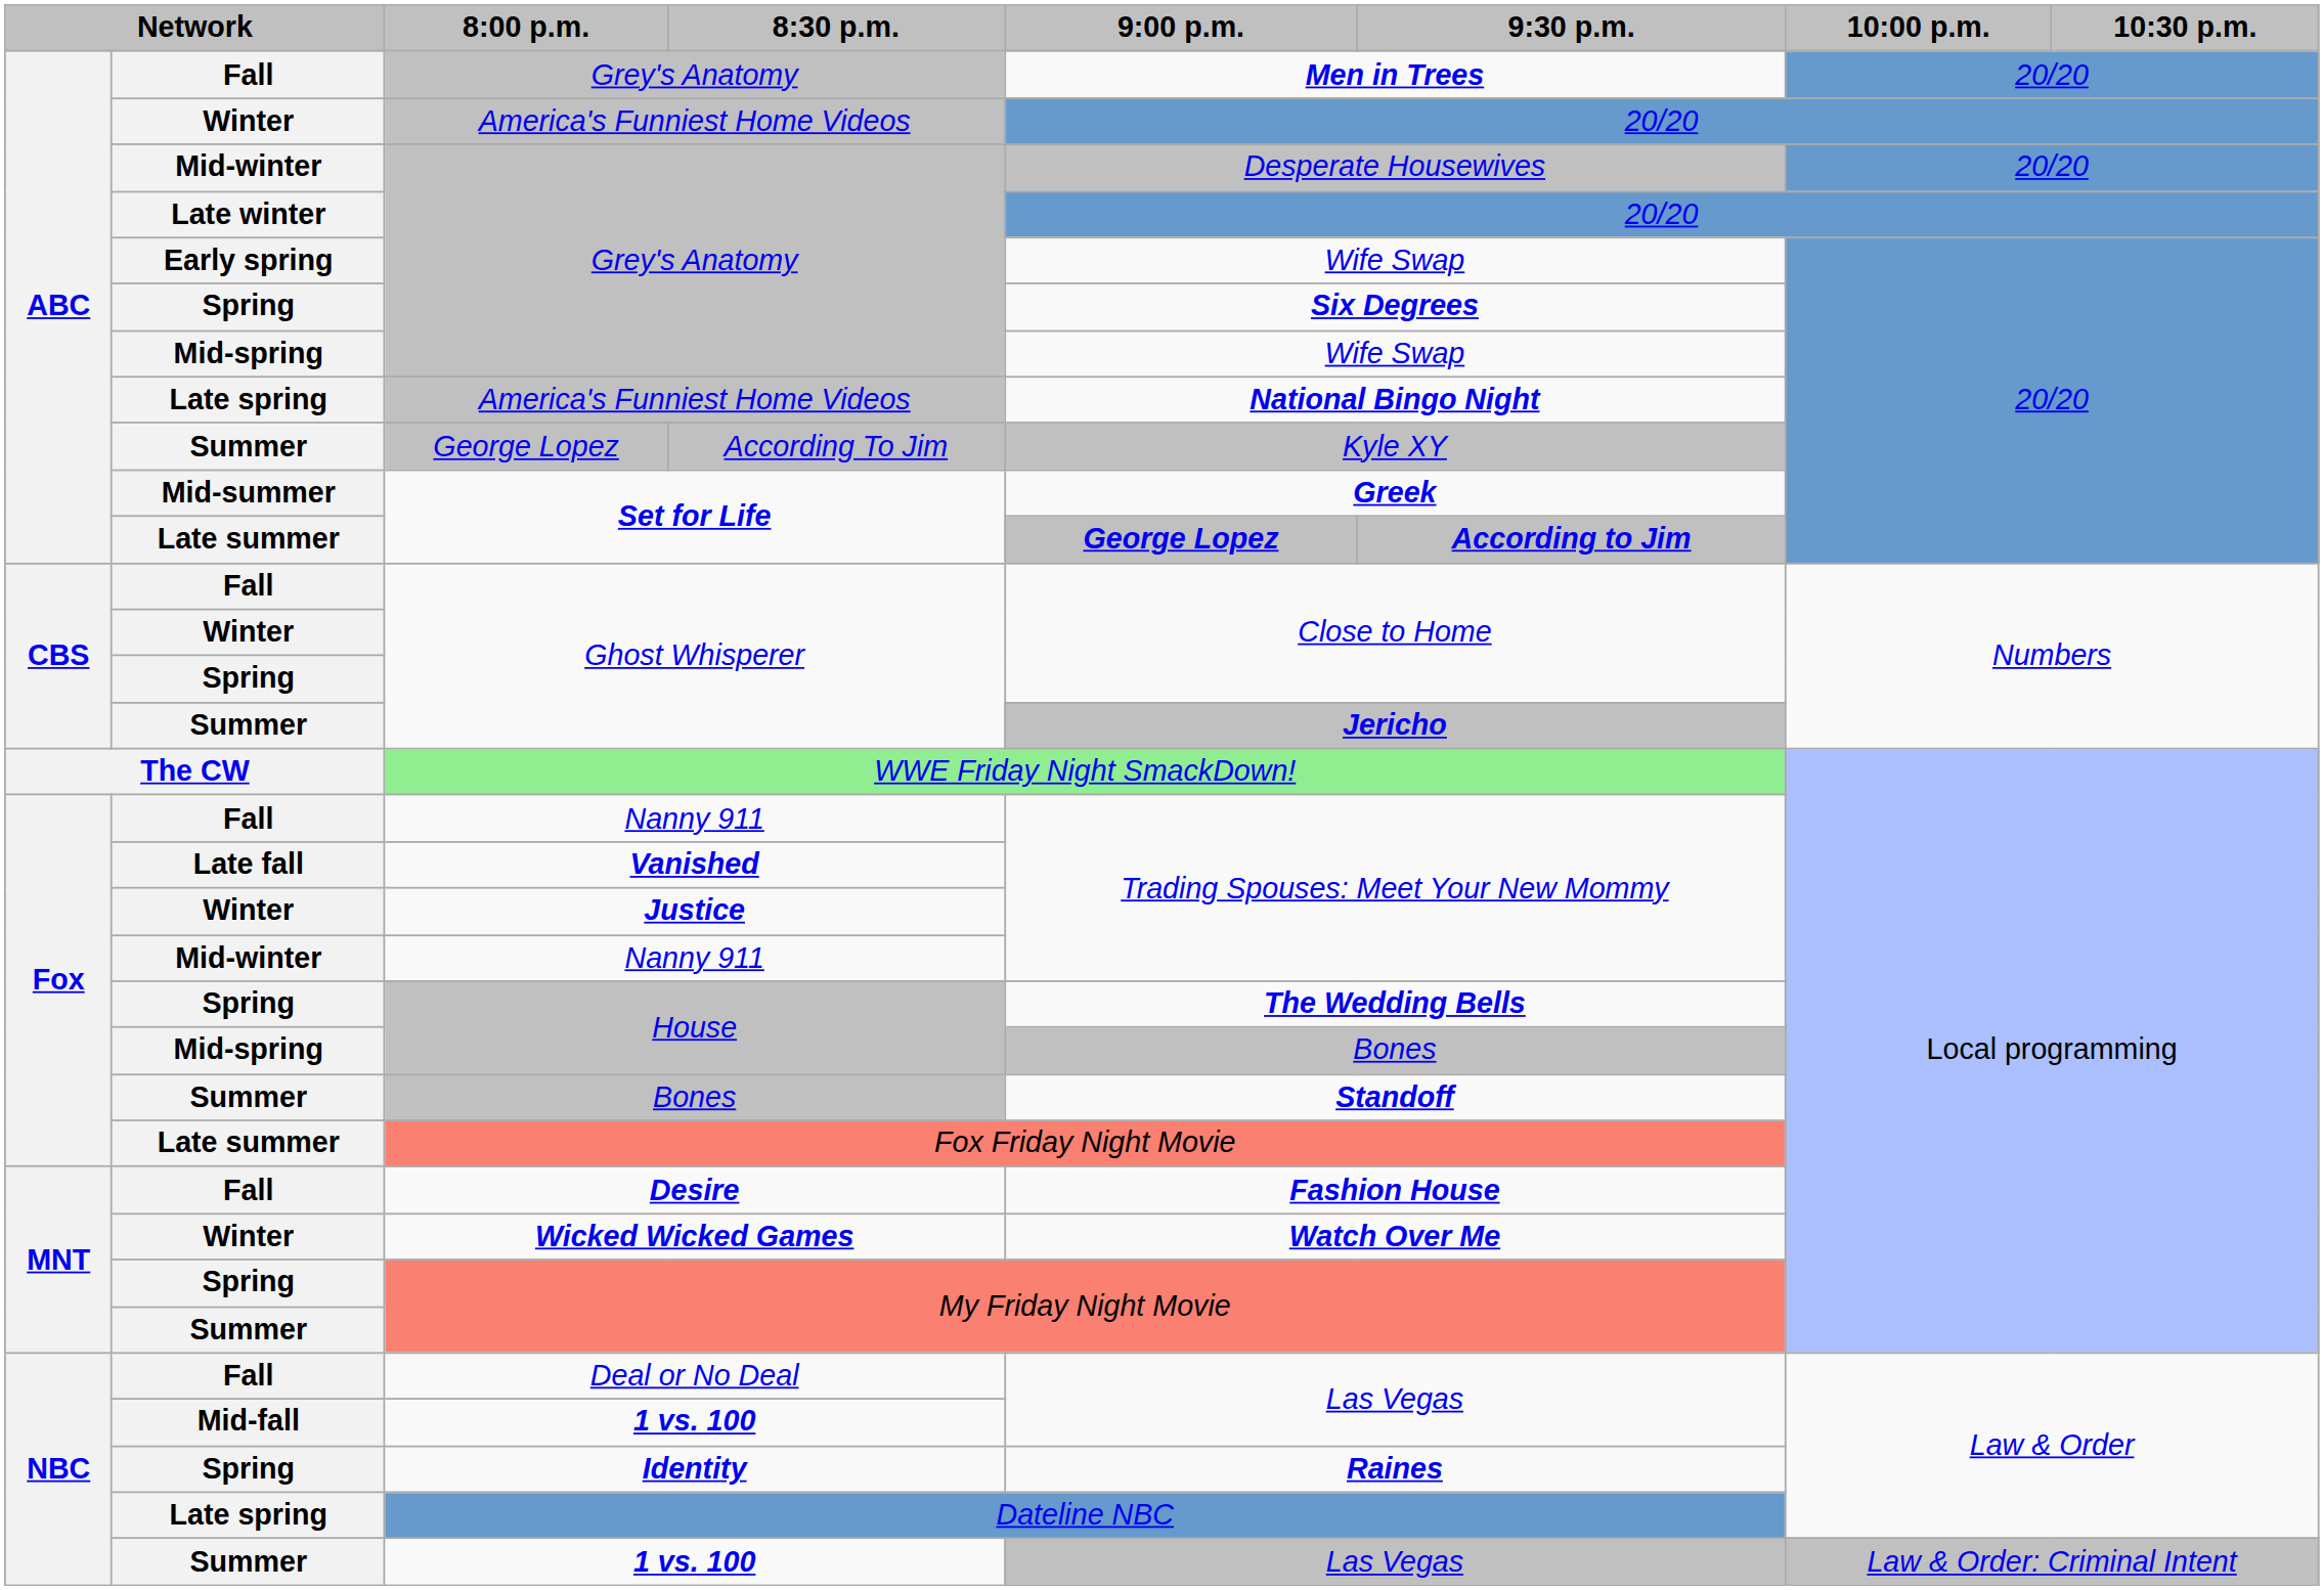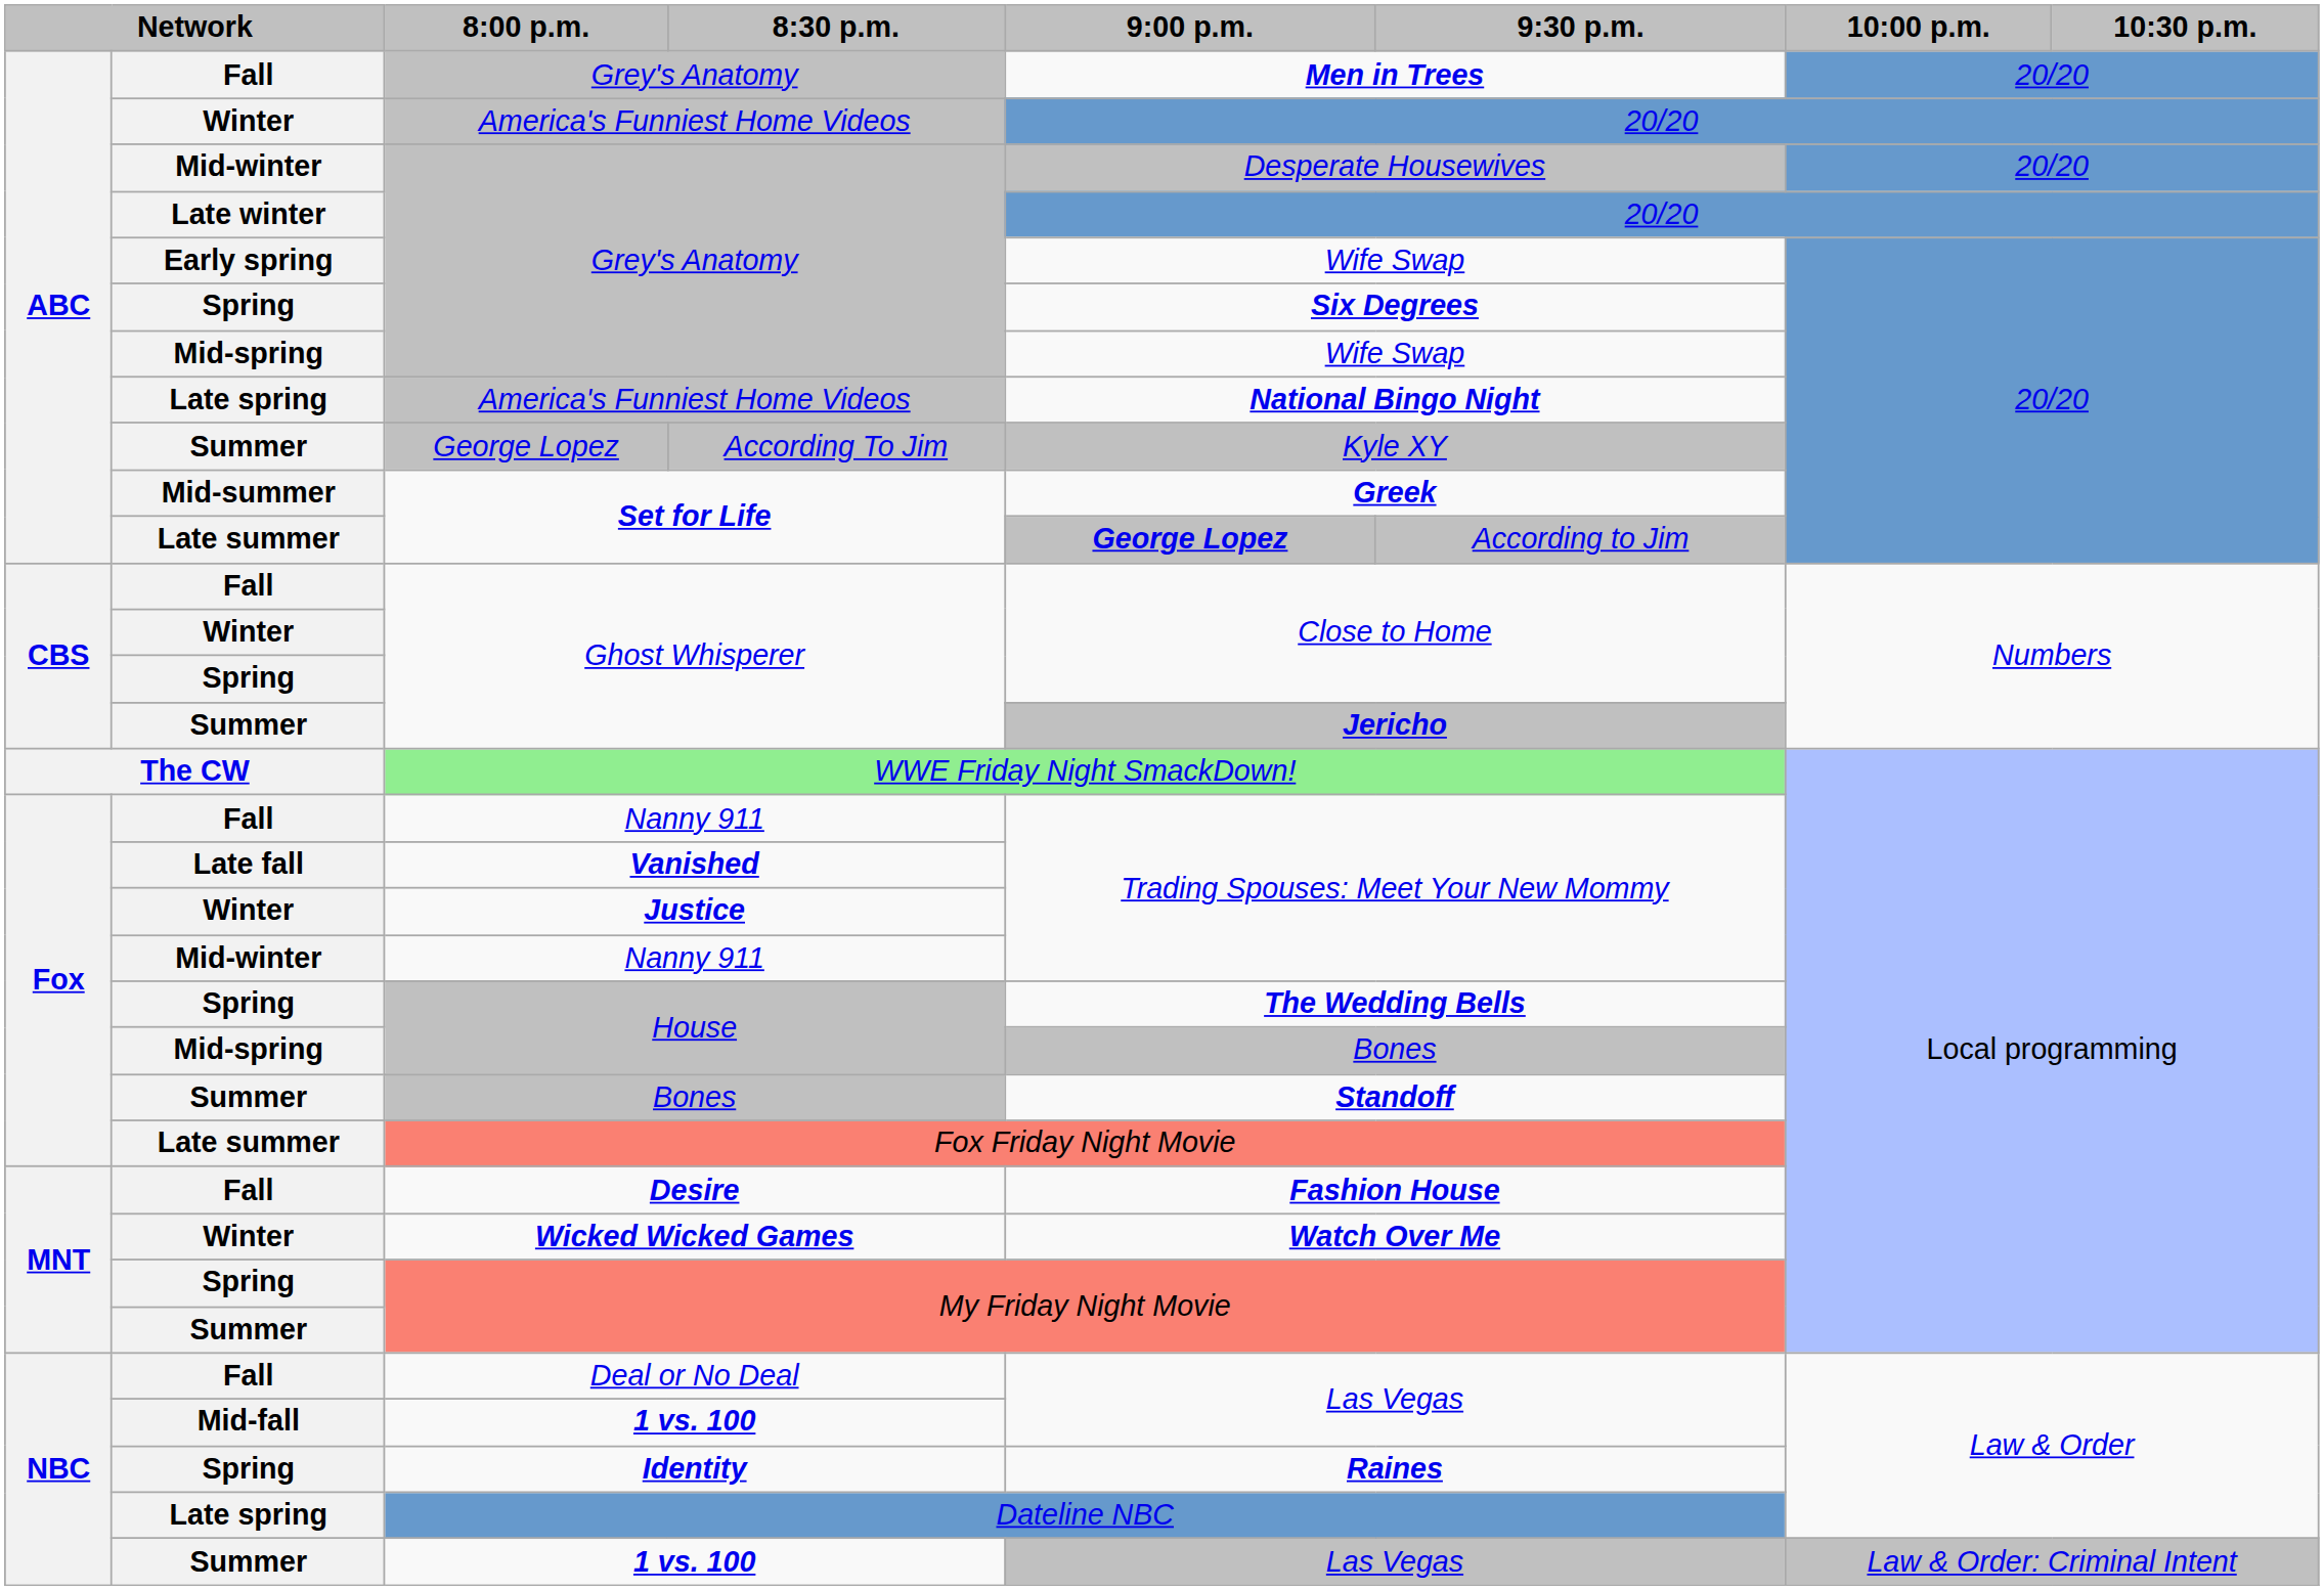Late summer / Set for Life | 9:30 p.m.: bold -> normal
